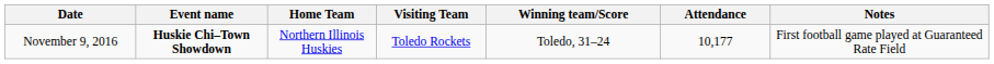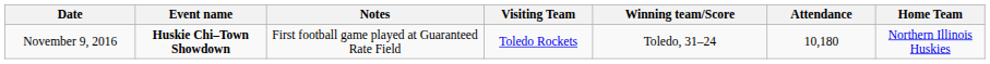columns swapped: Home Team <-> Notes
November 9, 2016 | Attendance: 10,177 -> 10,180
